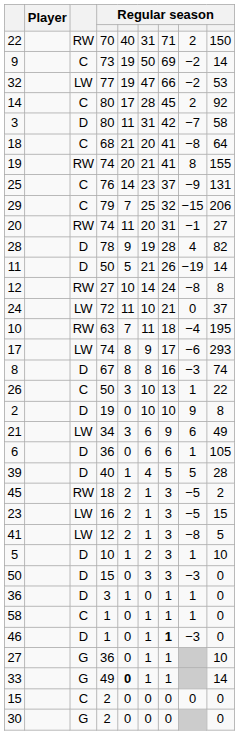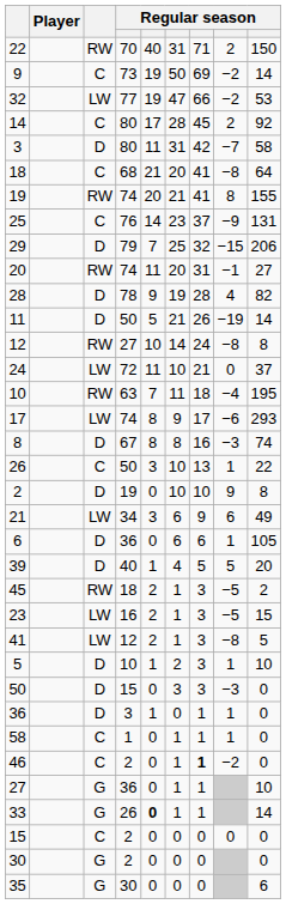29 | column 3: C -> D
39 | column 9: 28 -> 20
46 | column 3: D -> C
46 | column 4: 1 -> 2
46 | column 8: −3 -> −2
33 | column 4: 49 -> 26
+ row: 35 | G | 30 | 0 | 0 | 0 | 6
